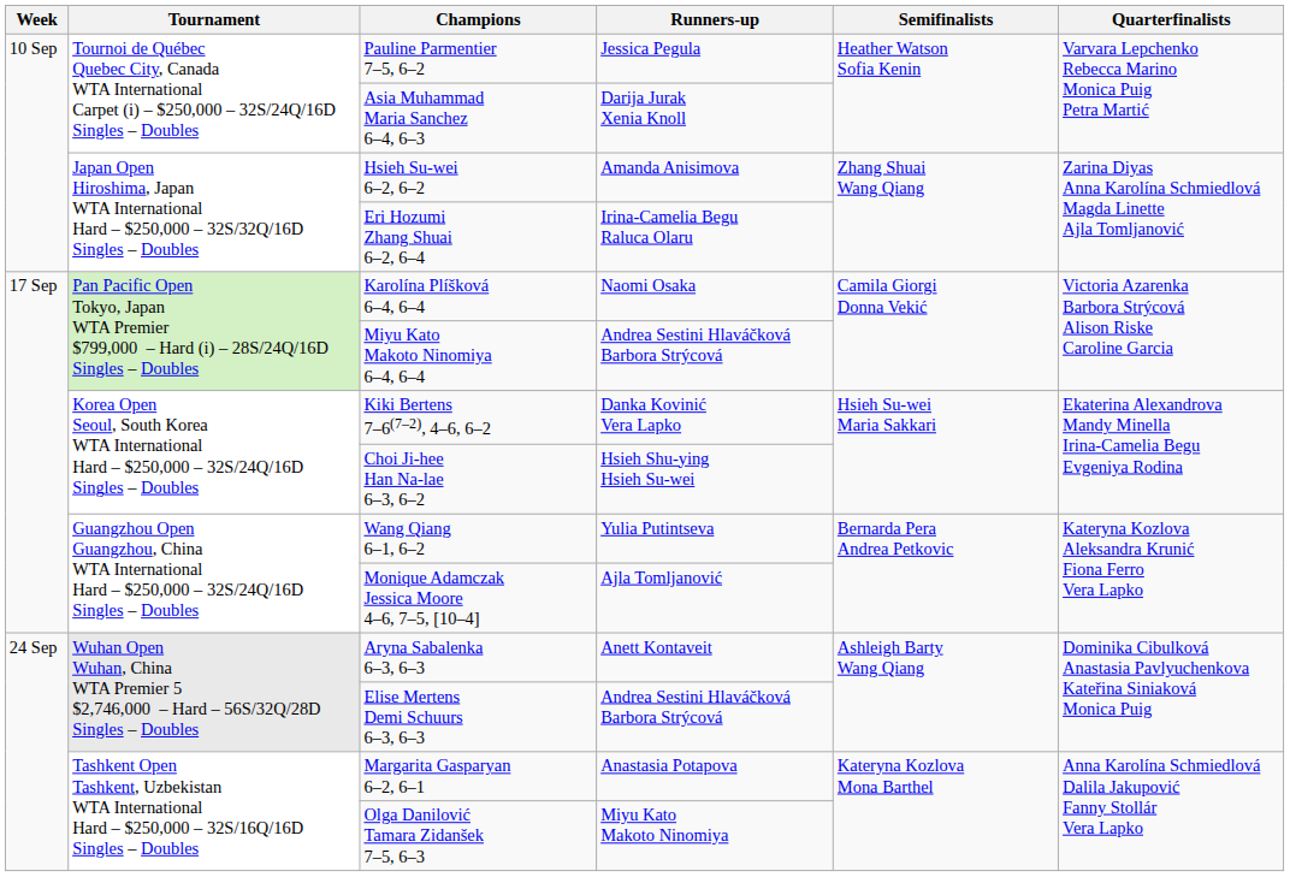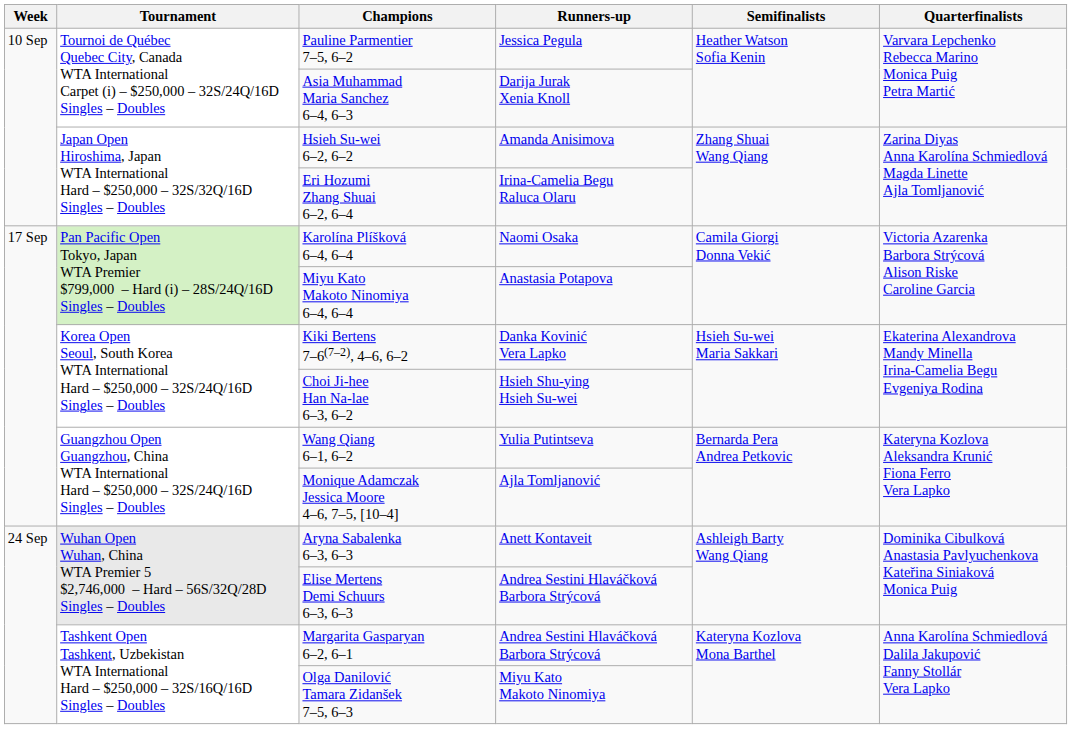Miyu Kato Makoto Ninomiya 6–4, 6–4 | Runners-up: Andrea Sestini Hlaváčková Barbora Strýcová -> Anastasia Potapova
Margarita Gasparyan 6–2, 6–1 | Runners-up: Anastasia Potapova -> Andrea Sestini Hlaváčková Barbora Strýcová
